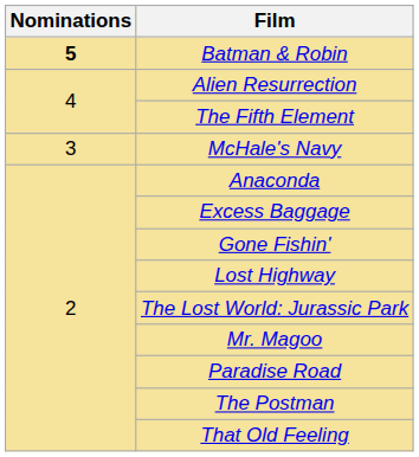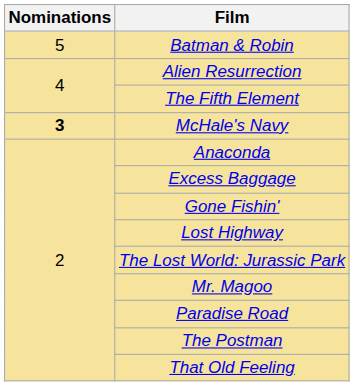Batman & Robin | Nominations: bold -> normal
McHale's Navy | Nominations: normal -> bold
